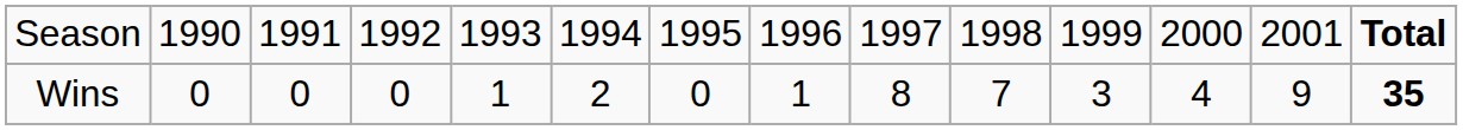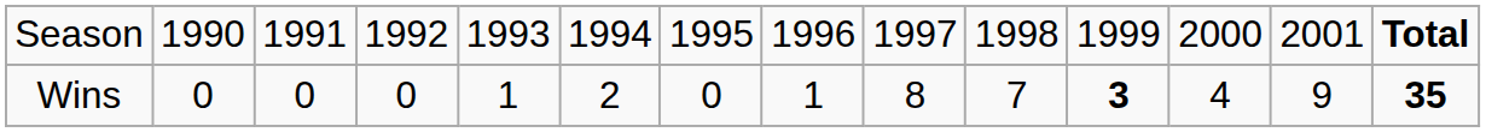Wins | column 11: normal -> bold
